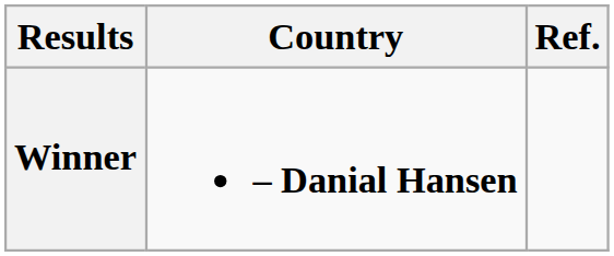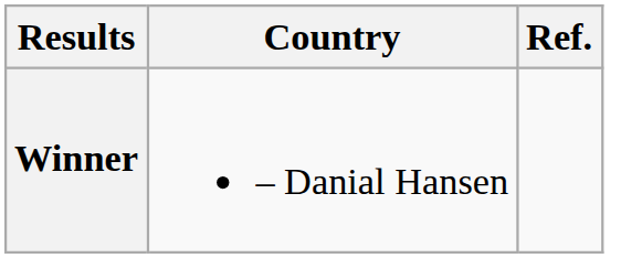Winner | Country: bold -> normal
